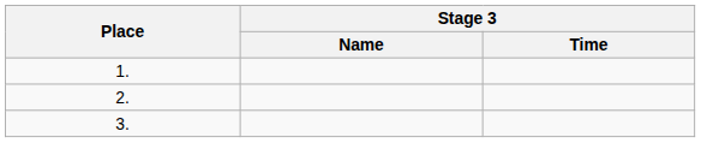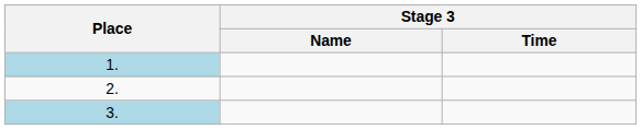1. | Place: no background -> lightblue background
3. | Place: no background -> lightblue background
